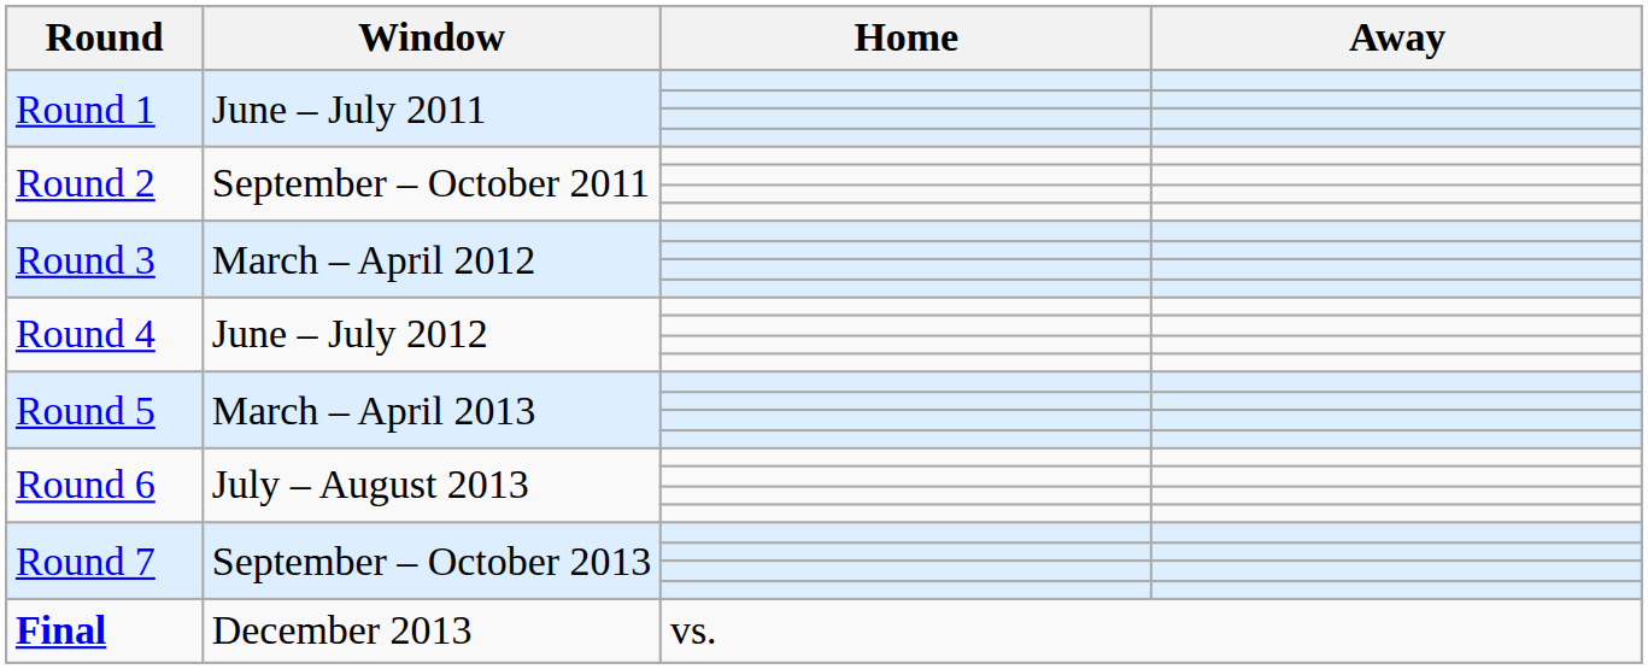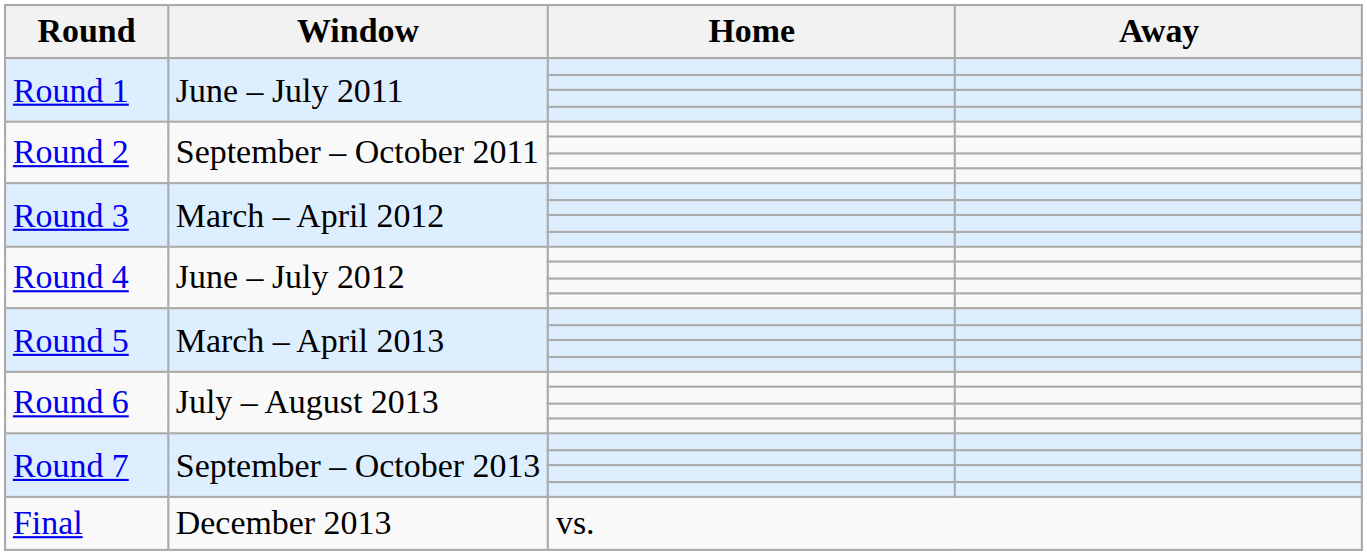Final | Round: bold -> normal
